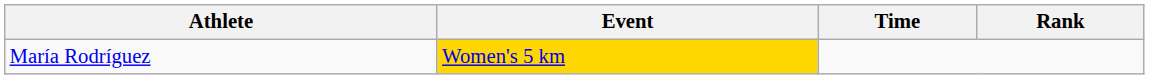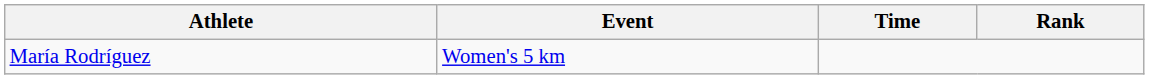María Rodríguez | Event: gold background -> no background
